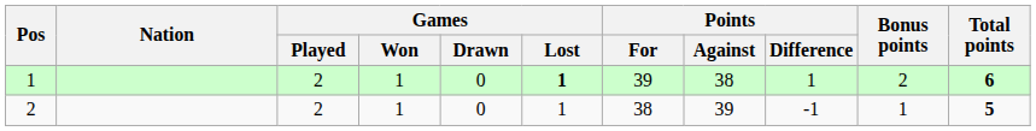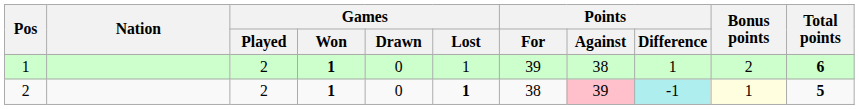row 3 | Games / Won: normal -> bold
row 3 | Games / Lost: bold -> normal
row 4 | Games / Won: normal -> bold
row 4 | Games / Lost: normal -> bold
row 4 | Points / Against: no background -> pink background
row 4 | Points / Difference: no background -> paleturquoise background
row 4 | Bonus points: no background -> lightyellow background
